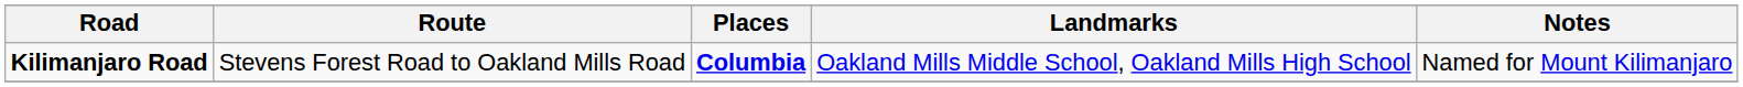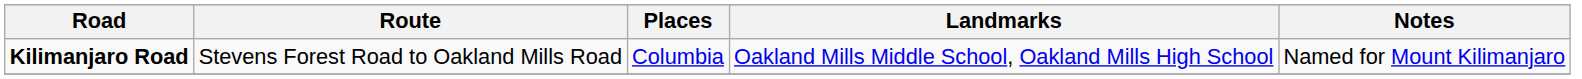Kilimanjaro Road | Places: bold -> normal
